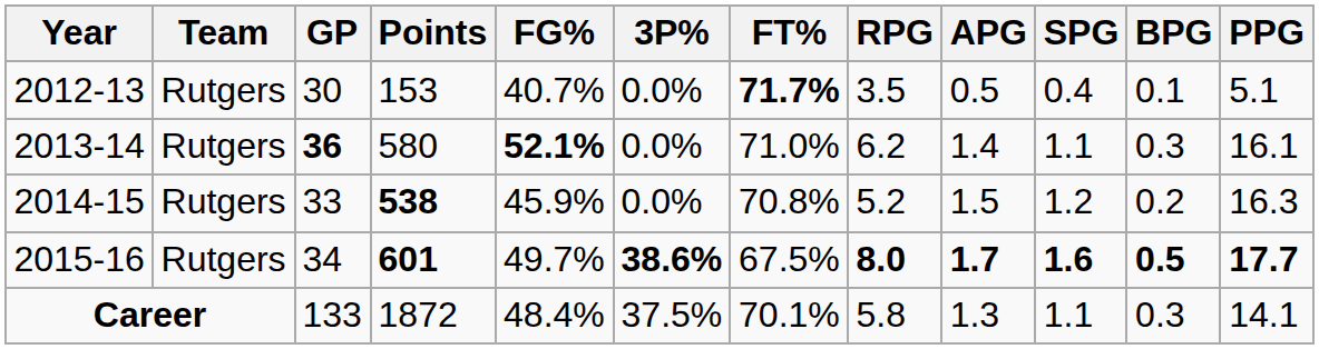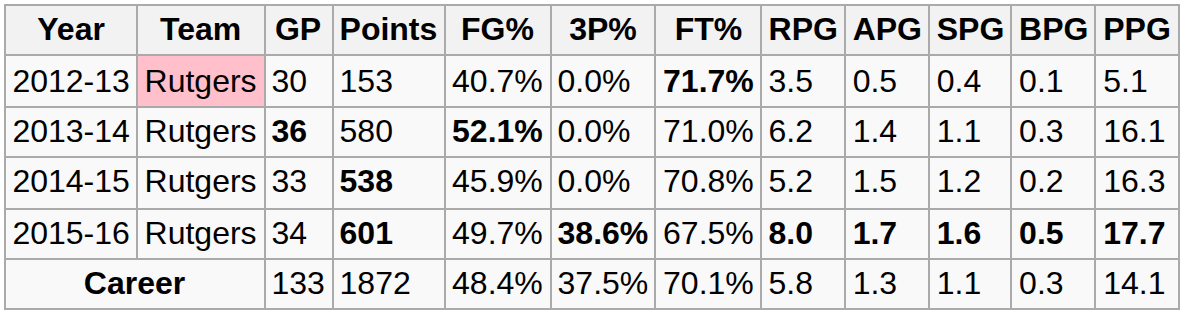2012-13 | Team: no background -> pink background
